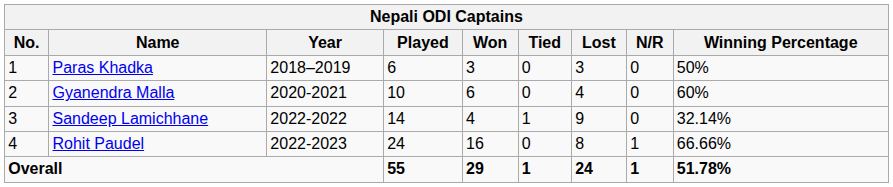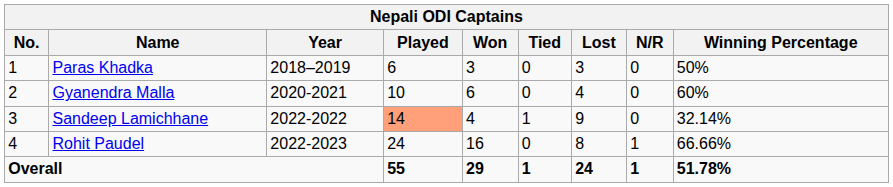Sandeep Lamichhane | Played: no background -> lightsalmon background
